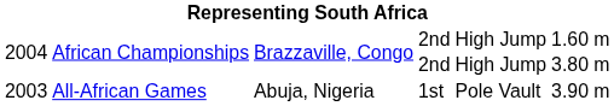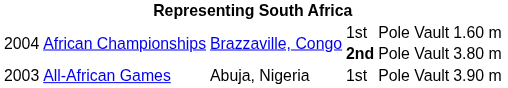row 2 | column 4: 2nd -> 1st
row 2 | column 5: High Jump -> Pole Vault
row 3 | column 4: normal -> bold
row 3 | column 5: High Jump -> Pole Vault
